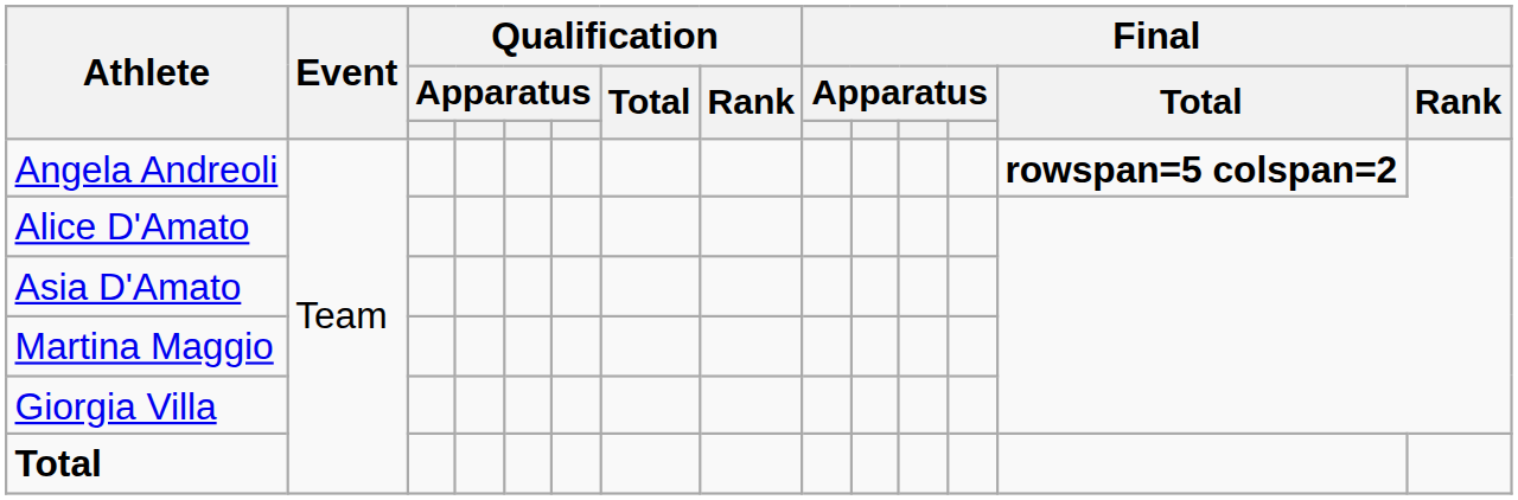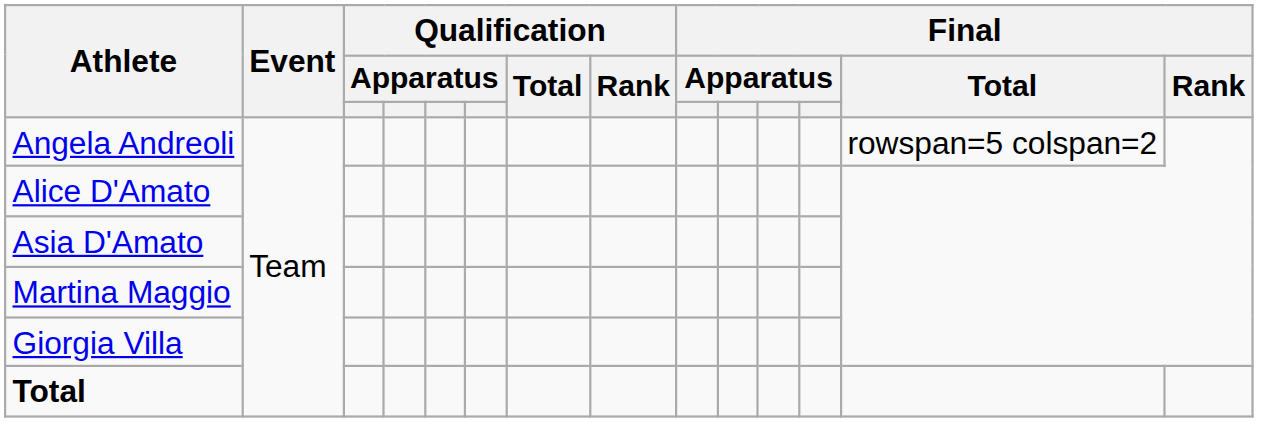Angela Andreoli | Final / Total: bold -> normal
